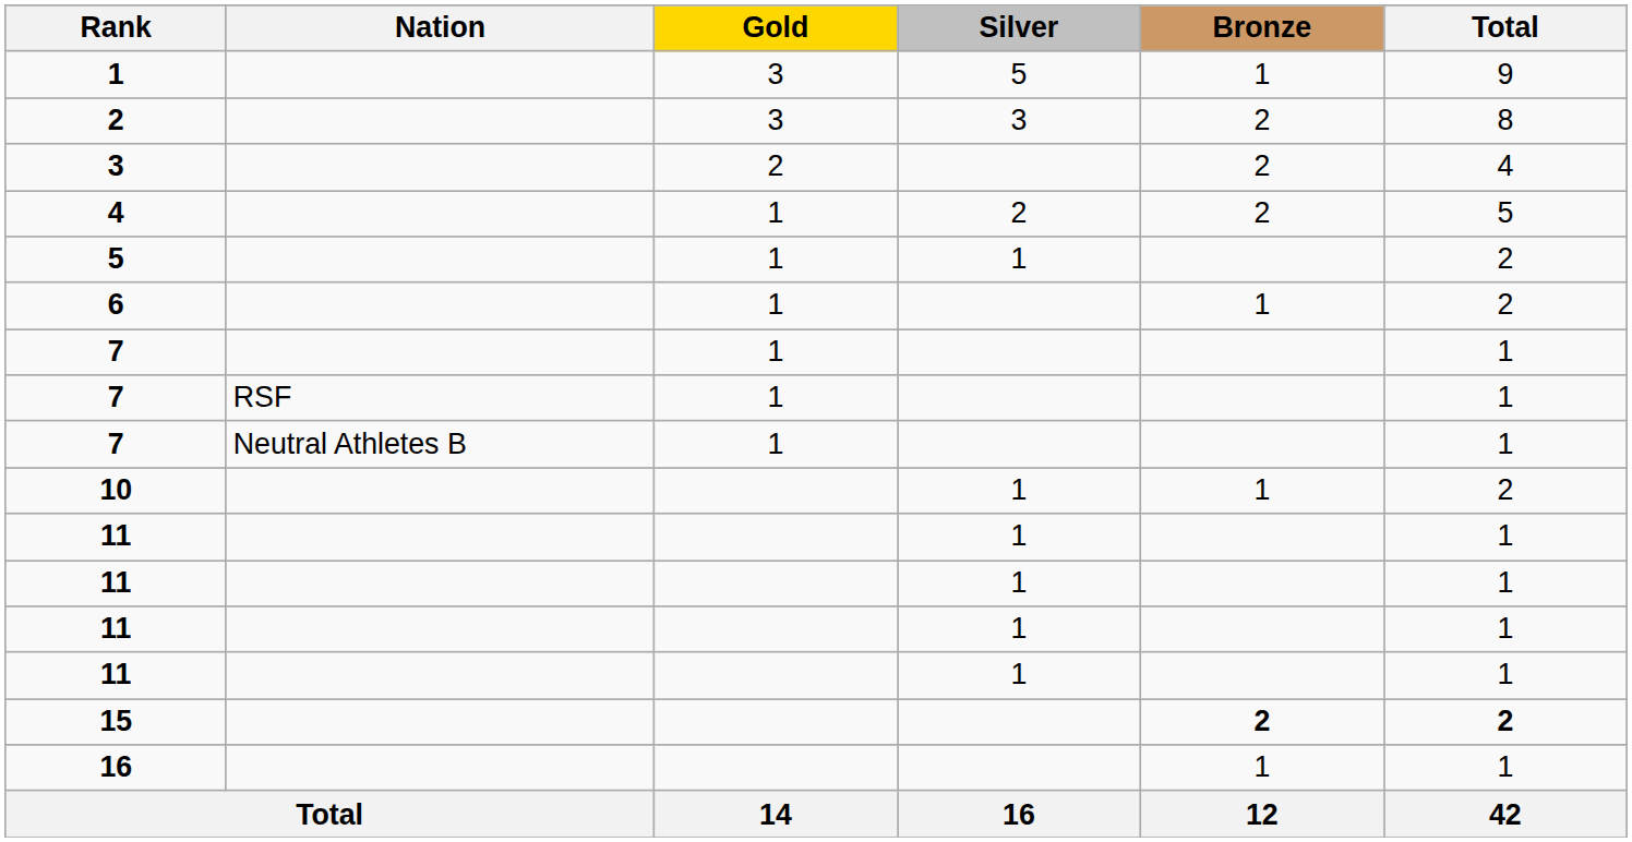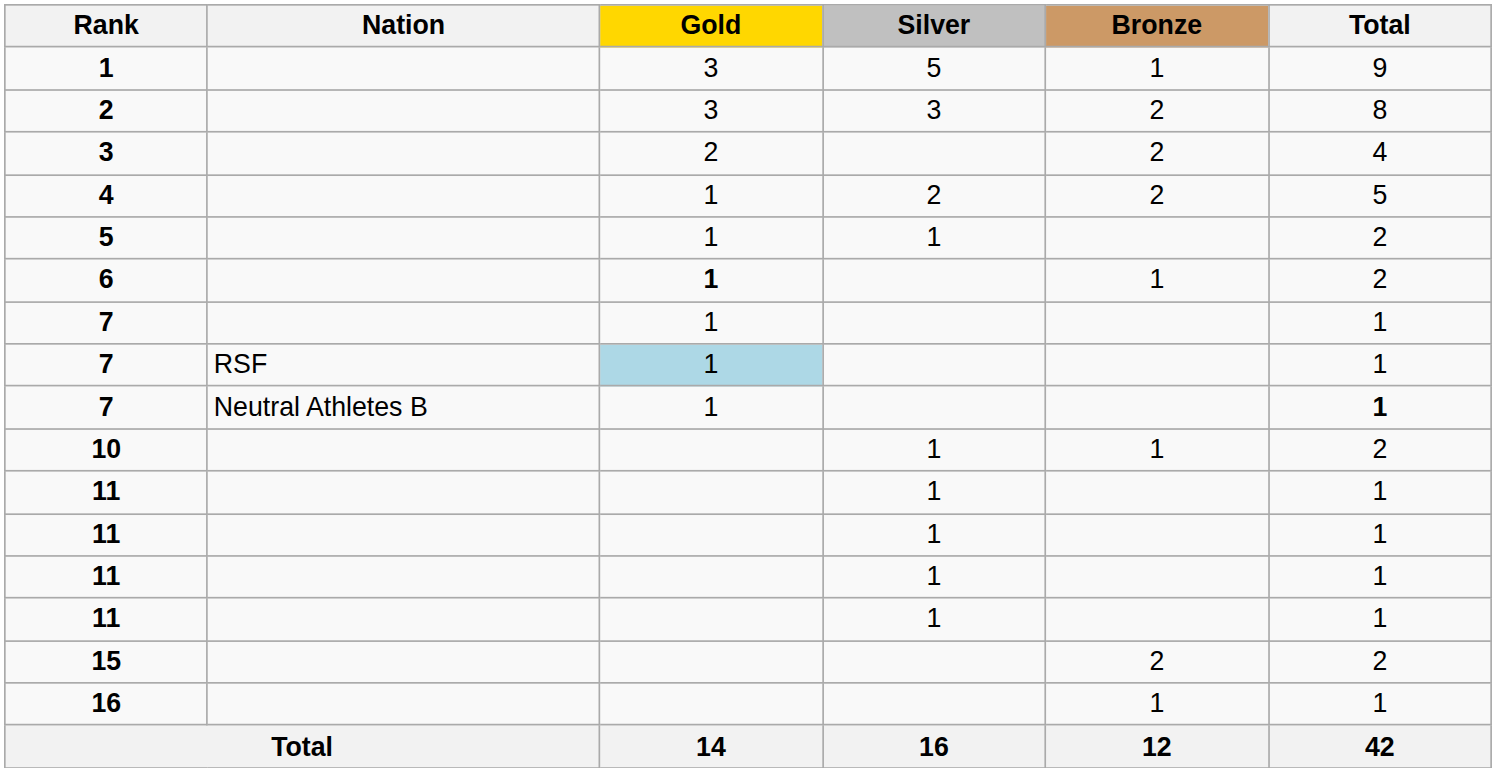6 | Gold: normal -> bold
7 / RSF | Gold: no background -> lightblue background
7 / Neutral Athletes B | Total: normal -> bold
15 | Bronze: bold -> normal
15 | Total: bold -> normal
